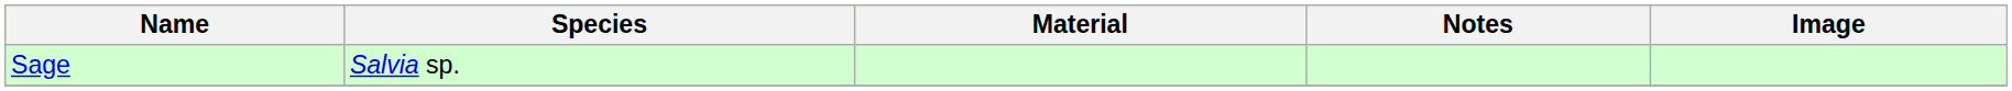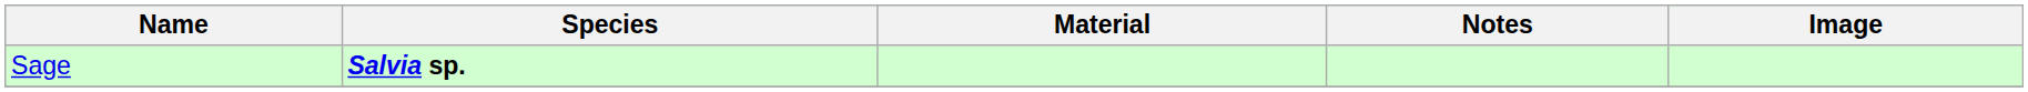Sage | Species: normal -> bold
